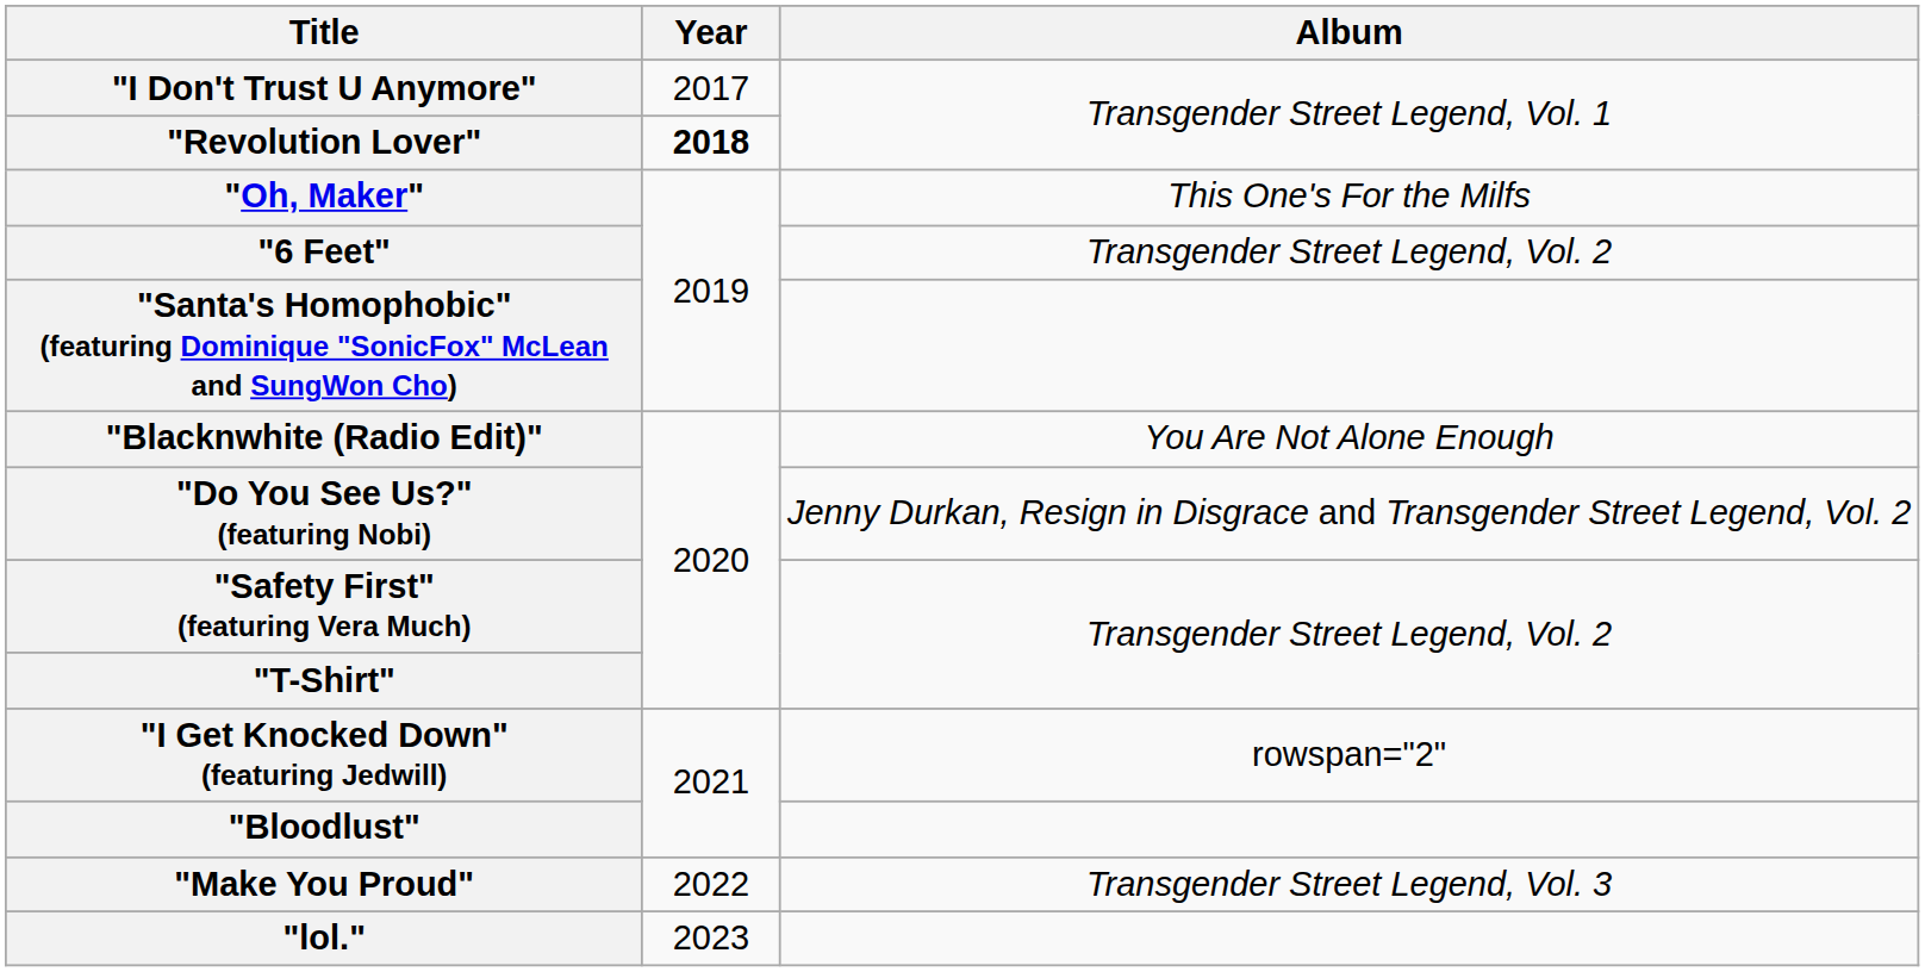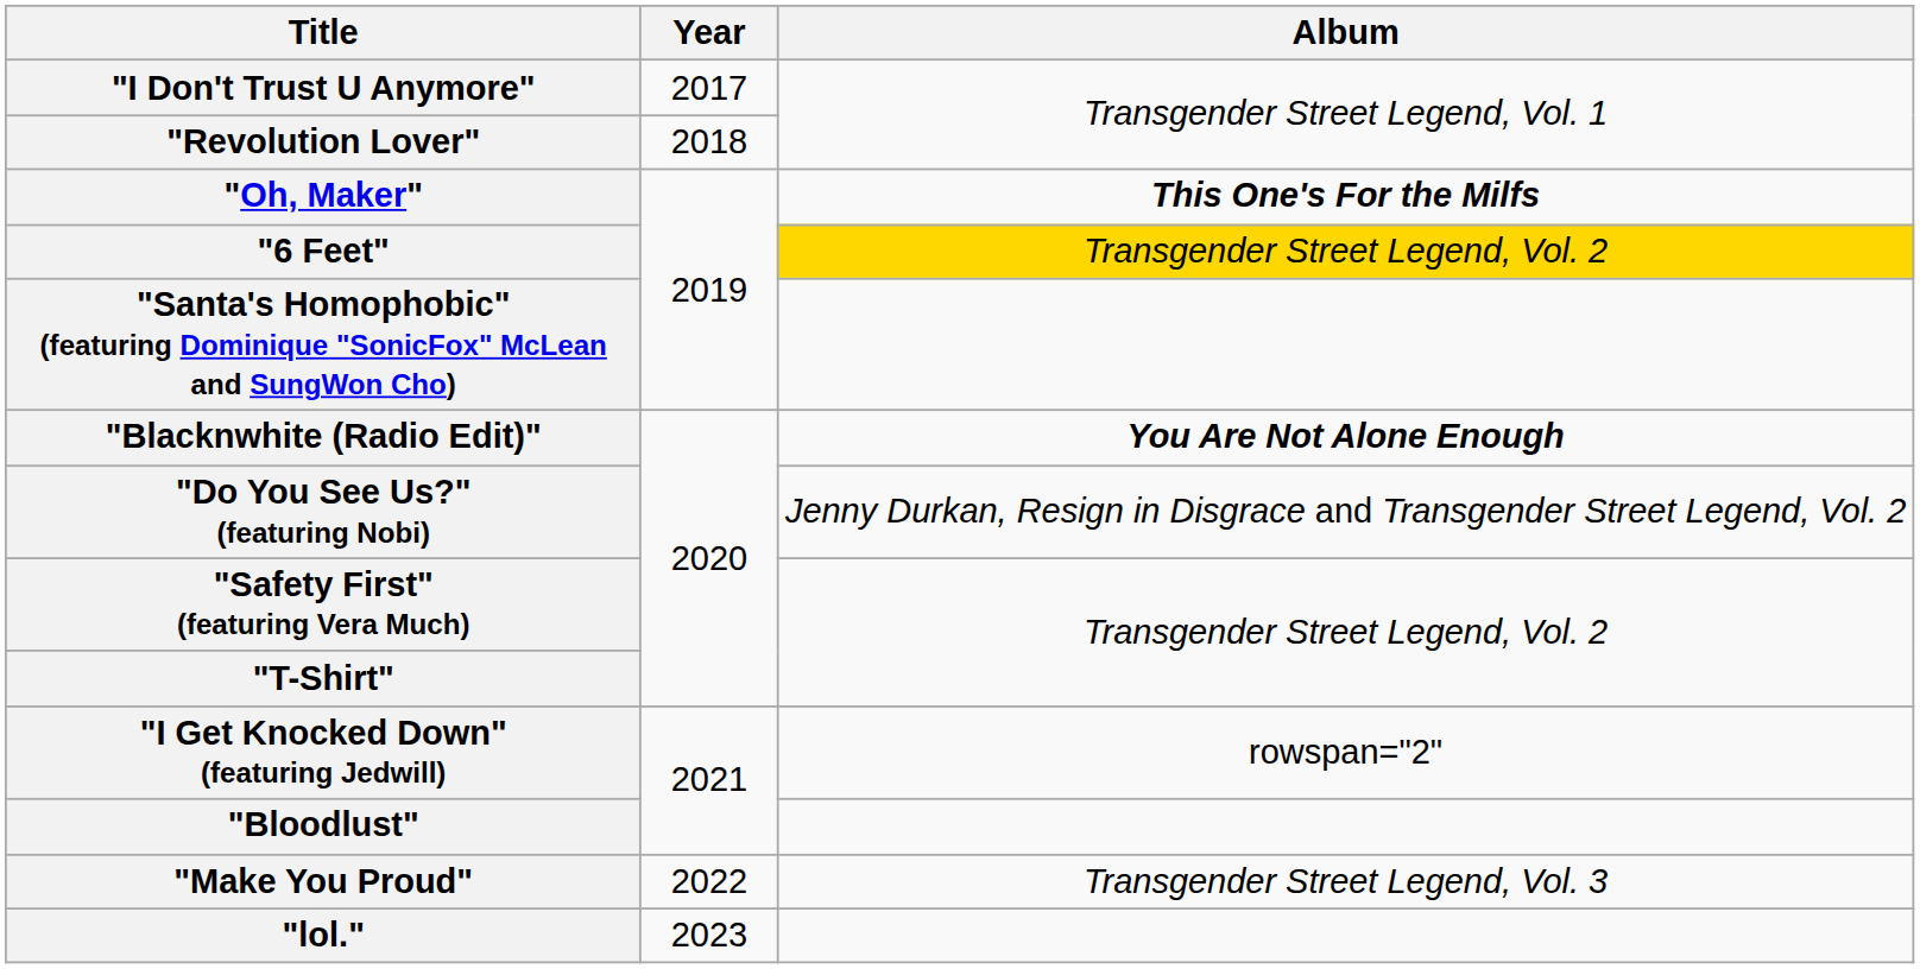"Revolution Lover" | Year: bold -> normal
"Oh, Maker" | Album: normal -> bold
"6 Feet" | Album: no background -> gold background
"Blacknwhite (Radio Edit)" | Album: normal -> bold
